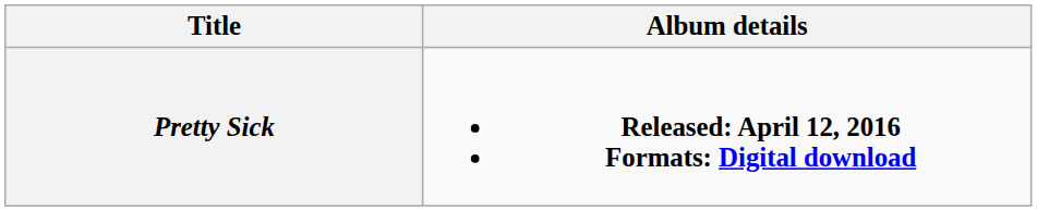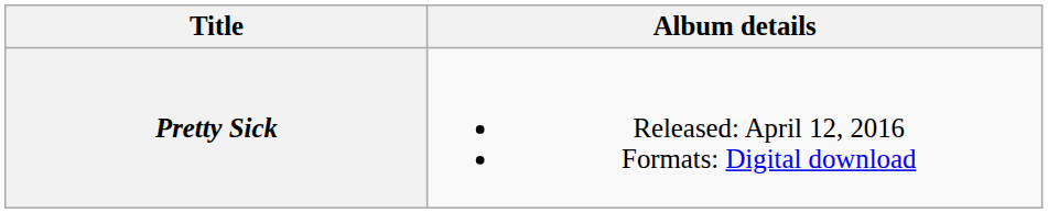Pretty Sick | Album details: bold -> normal
